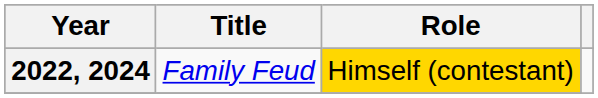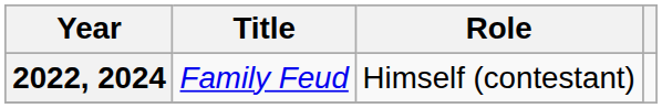2022, 2024 | Role: gold background -> no background
